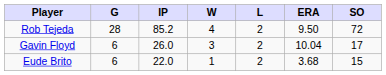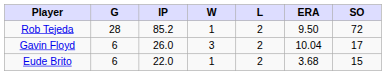Rob Tejeda | W: 4 -> 1
